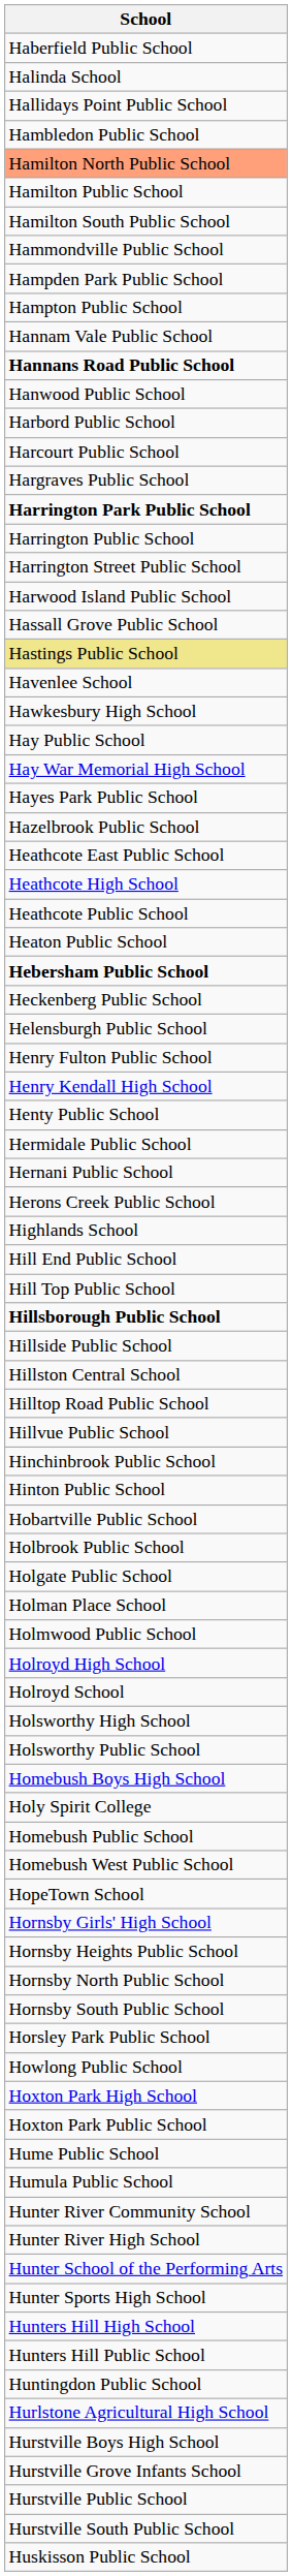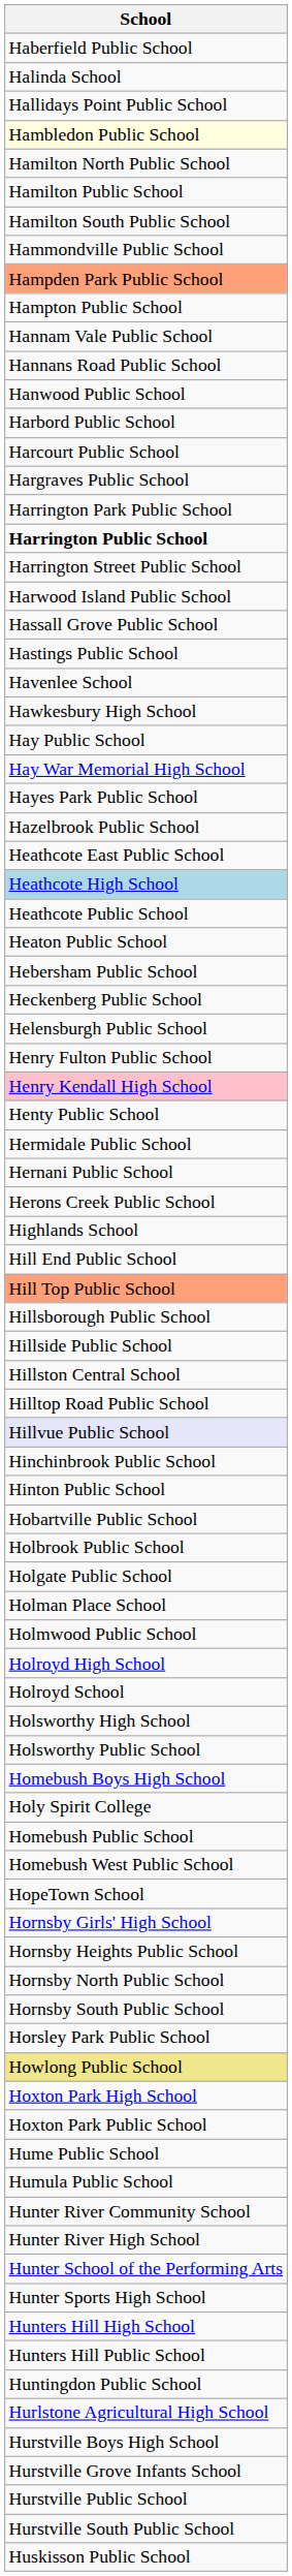row 5 | column 1: no background -> lightyellow background
row 6 | column 1: lightsalmon background -> no background
row 10 | column 1: no background -> lightsalmon background
row 13 | column 1: bold -> normal
row 18 | column 1: bold -> normal
row 19 | column 1: normal -> bold
row 23 | column 1: khaki background -> no background
row 31 | column 1: no background -> lightblue background
row 34 | column 1: bold -> normal
row 38 | column 1: no background -> pink background
row 45 | column 1: no background -> lightsalmon background
row 46 | column 1: bold -> normal
row 50 | column 1: no background -> lavender background
row 72 | column 1: no background -> khaki background
